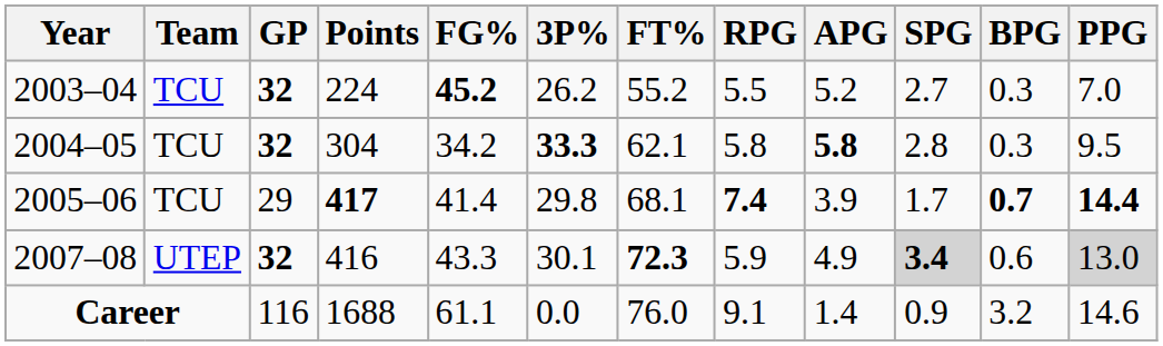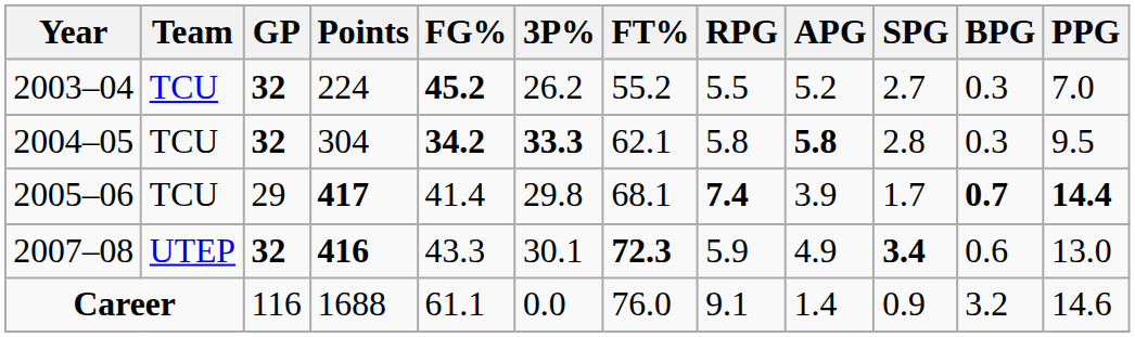2004–05 | FG%: normal -> bold
2007–08 | Points: normal -> bold
2007–08 | SPG: lightgrey background -> no background
2007–08 | PPG: lightgrey background -> no background
